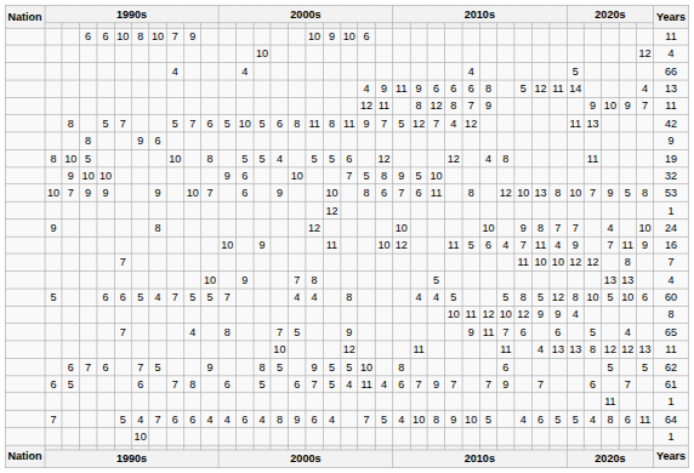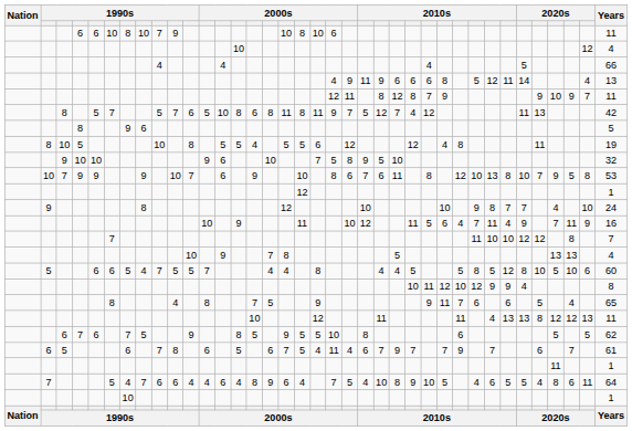row 3 | column 18: 9 -> 8
row 8 | column 14: 5 -> 8
row 9 | Years: 9 -> 5
row 20 | column 6: 7 -> 8
